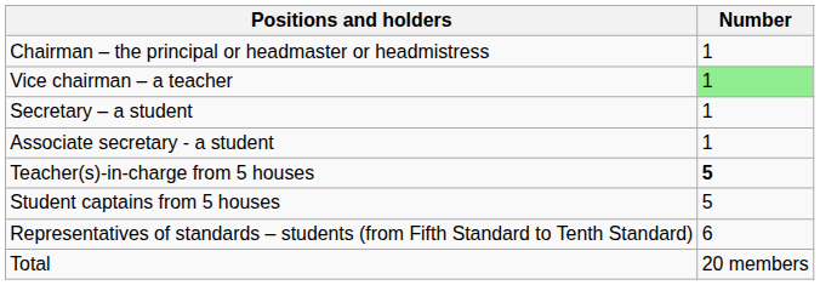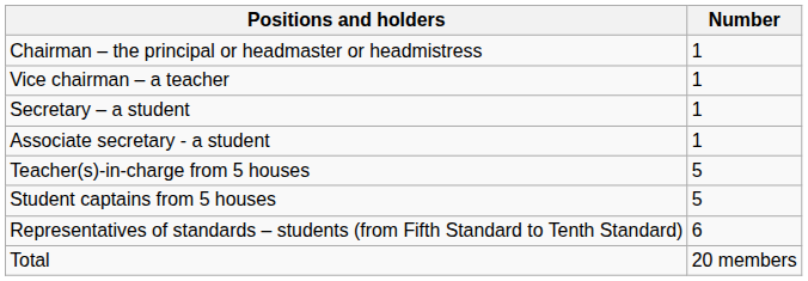Vice chairman – a teacher | Number: lightgreen background -> no background
Teacher(s)-in-charge from 5 houses | Number: bold -> normal
